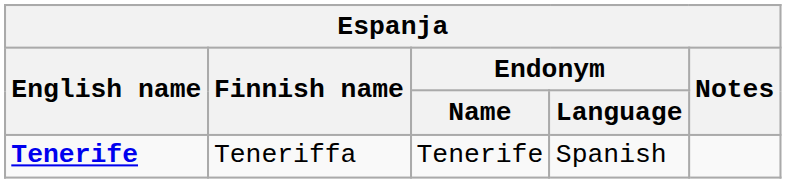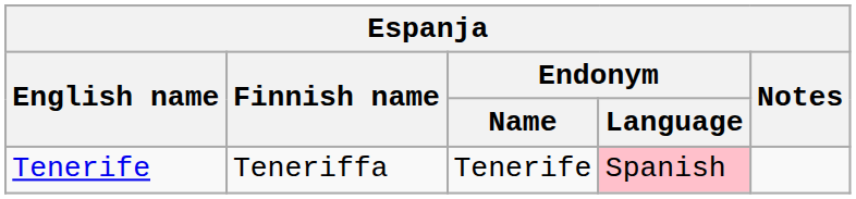row 4 | English name: bold -> normal
row 4 | Endonym / Language: no background -> pink background
